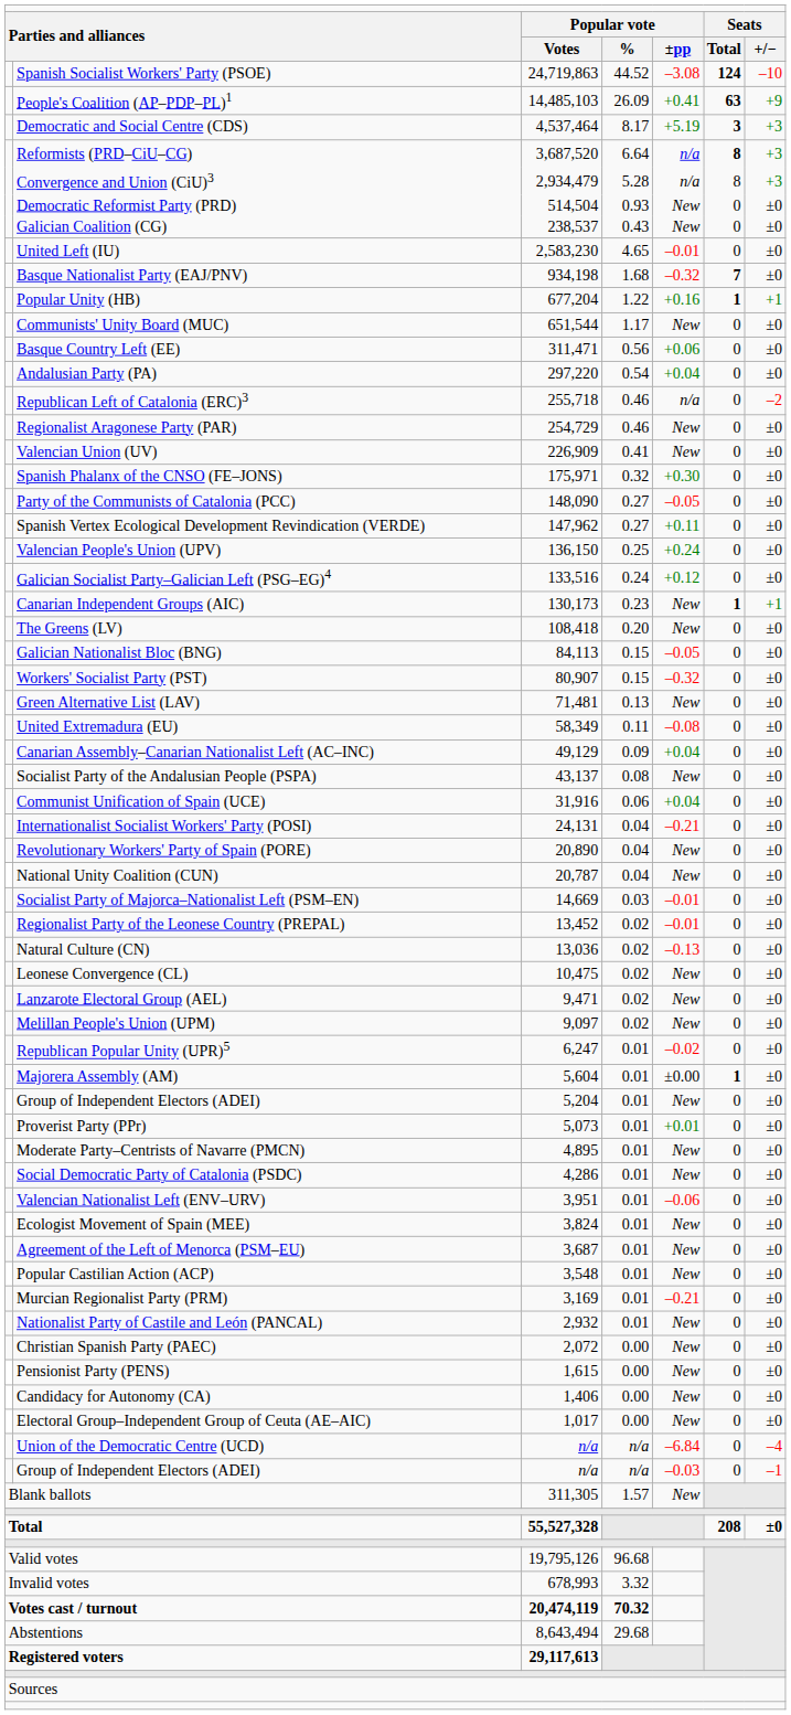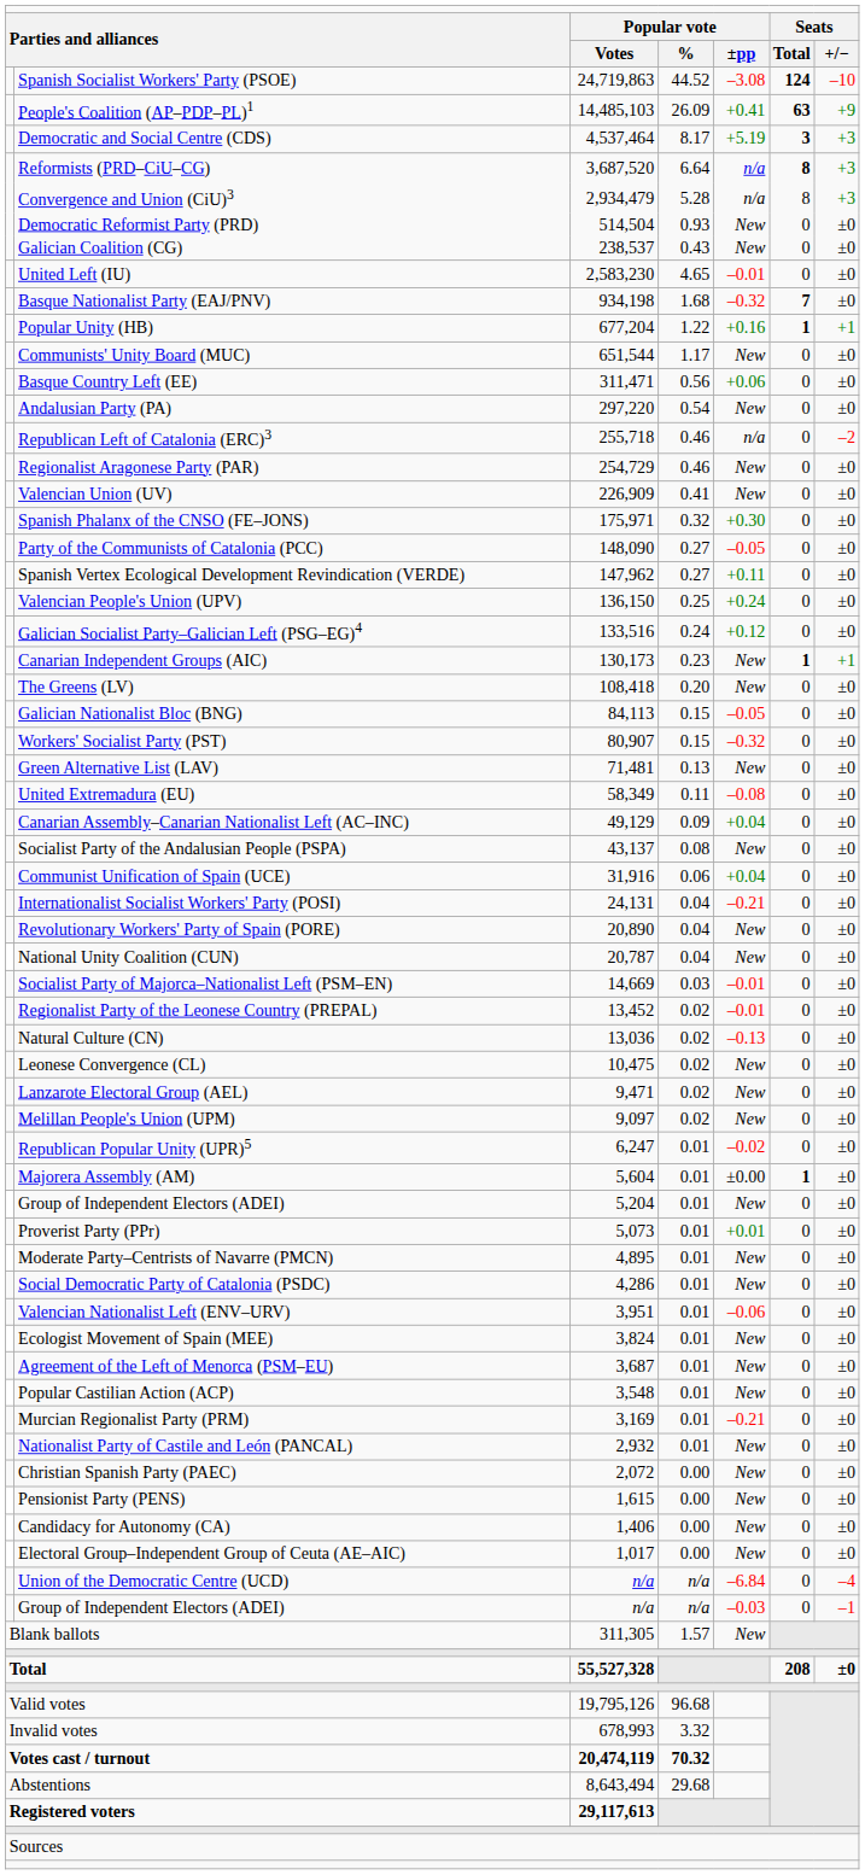Andalusian Party (PA) | column 5: +0.04 -> New
